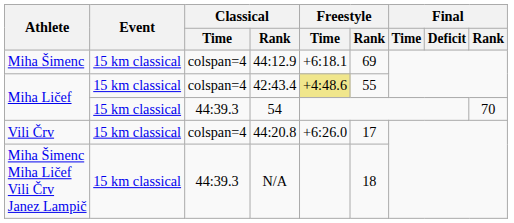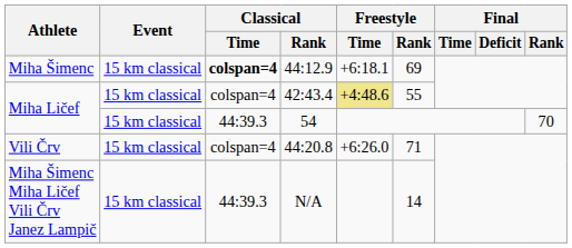44:12.9 | Classical / Time: normal -> bold
44:20.8 | Freestyle / Rank: 17 -> 71
N/A | Freestyle / Rank: 18 -> 14
